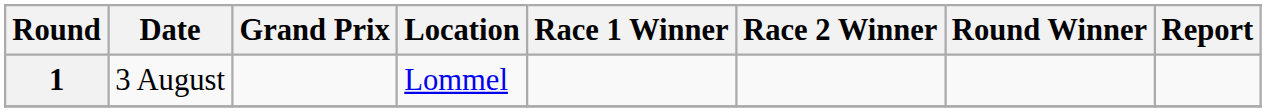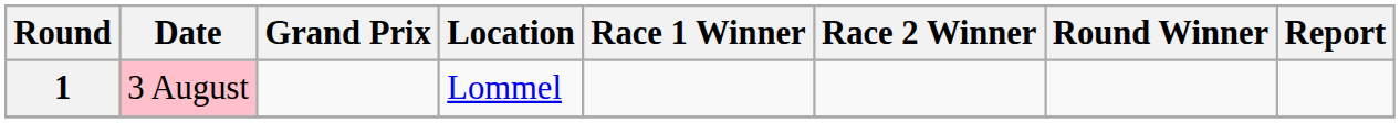1 | Date: no background -> pink background
